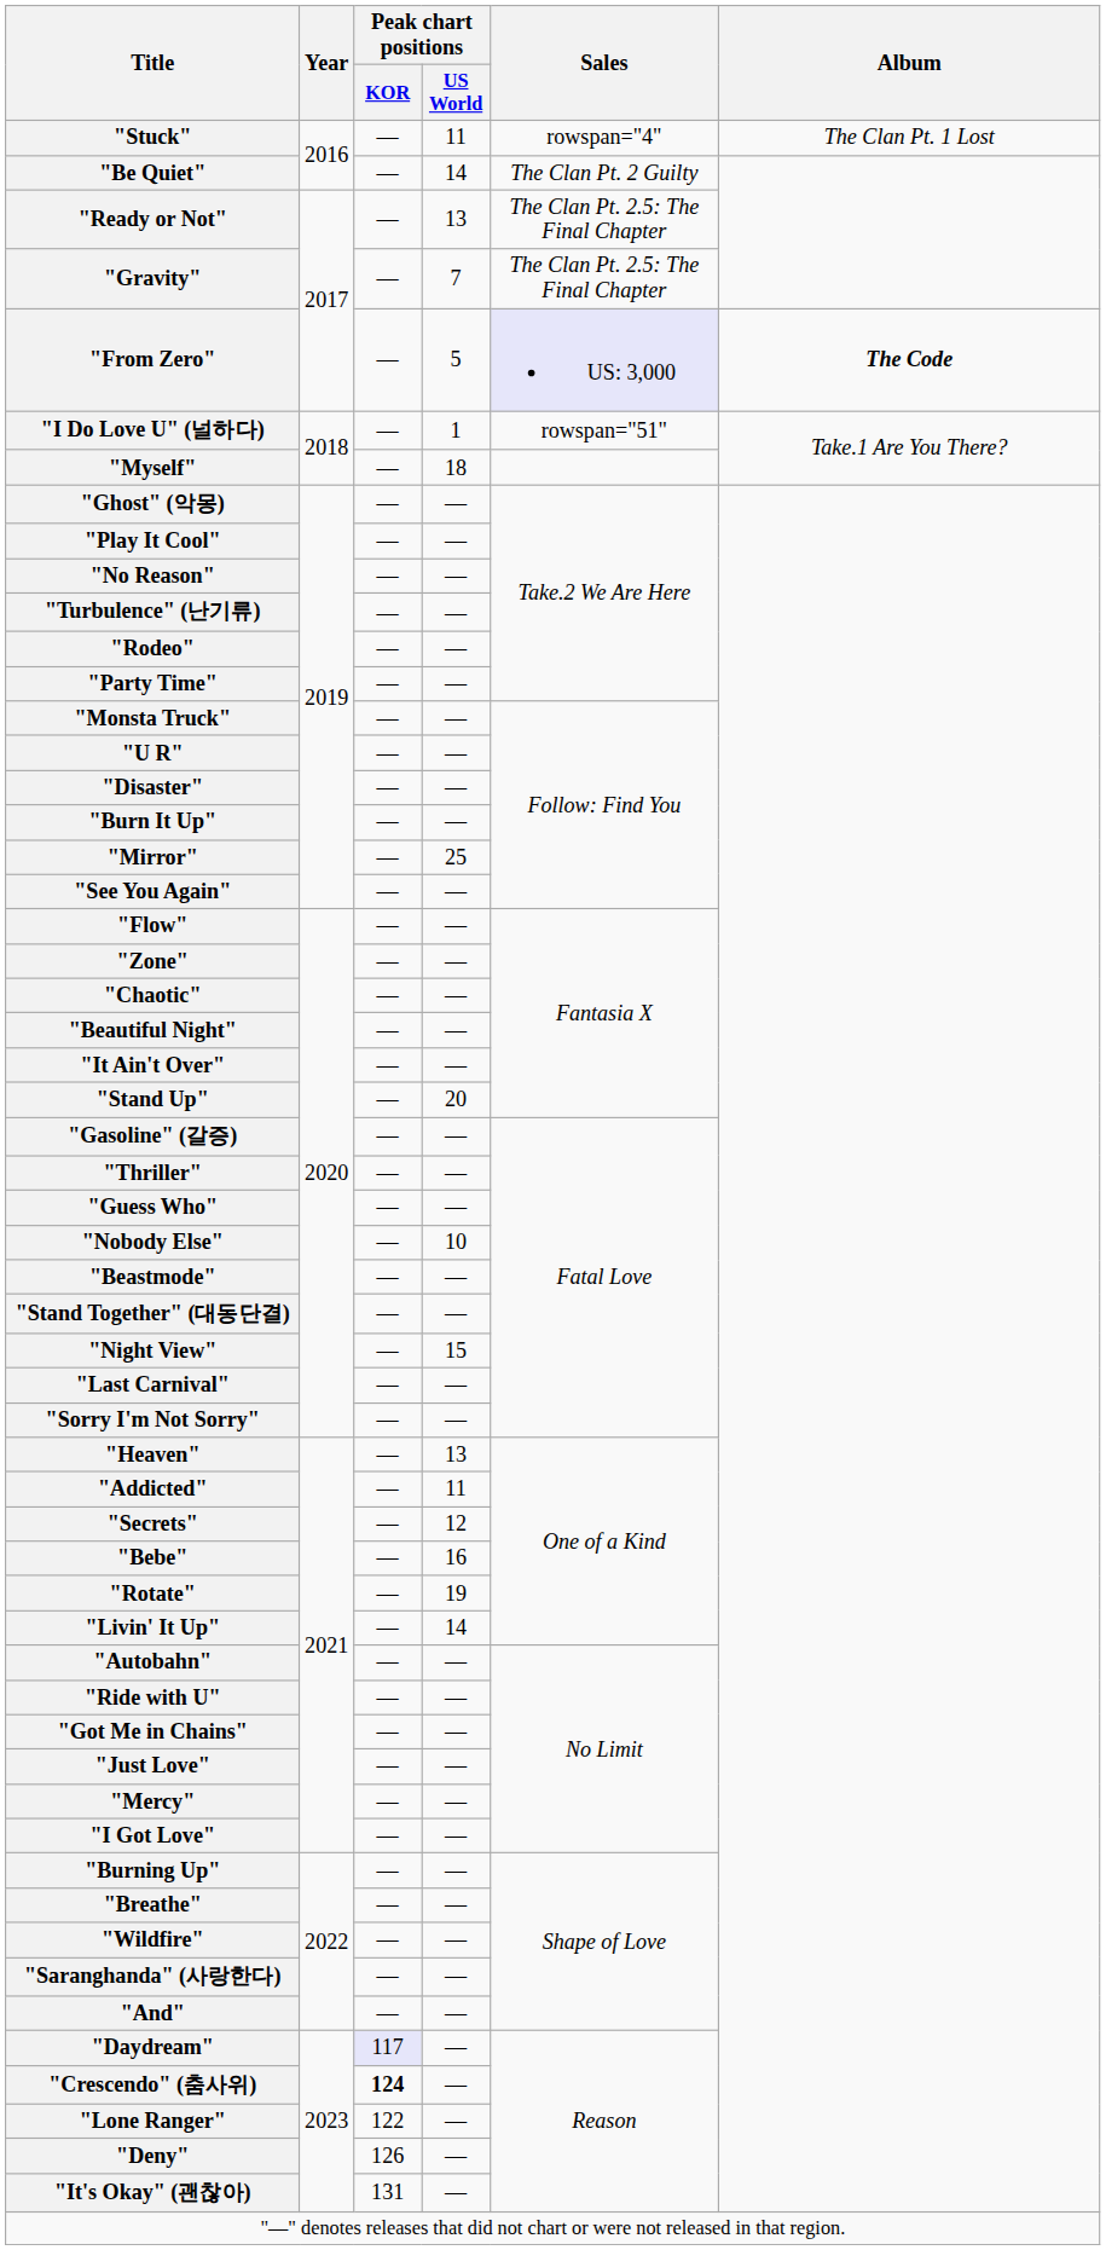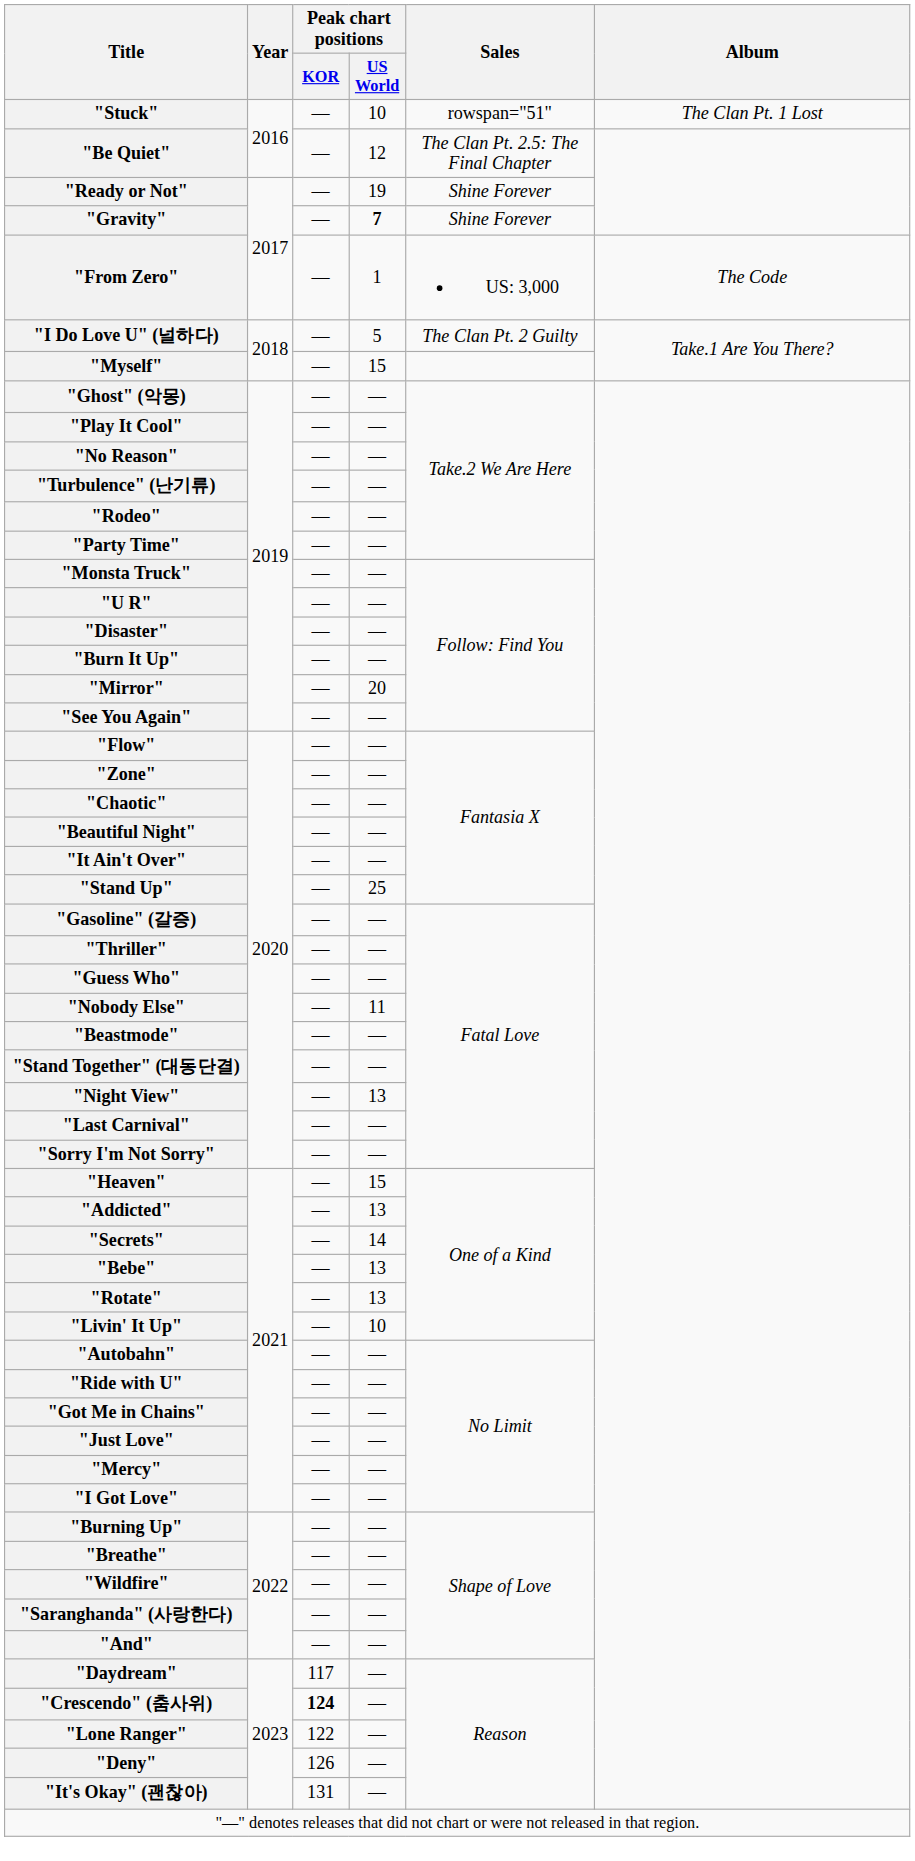"Stuck" | Peak chart positions / US World: 11 -> 10
"Stuck" | Sales: rowspan="4" -> rowspan="51"
"Be Quiet" | Peak chart positions / US World: 14 -> 12
"Be Quiet" | Sales: The Clan Pt. 2 Guilty -> The Clan Pt. 2.5: The Final Chapter
"Ready or Not" | Peak chart positions / US World: 13 -> 19
"Ready or Not" | Sales: The Clan Pt. 2.5: The Final Chapter -> Shine Forever
"Gravity" | Peak chart positions / US World: normal -> bold
"Gravity" | Sales: The Clan Pt. 2.5: The Final Chapter -> Shine Forever
"From Zero" | Peak chart positions / US World: 5 -> 1
"From Zero" | Sales: lavender background -> no background
"From Zero" | Album: bold -> normal
"I Do Love U" (널하다) | Peak chart positions / US World: 1 -> 5
"I Do Love U" (널하다) | Sales: rowspan="51" -> The Clan Pt. 2 Guilty
"Myself" | Peak chart positions / US World: 18 -> 15
"Mirror" | Peak chart positions / US World: 25 -> 20
"Stand Up" | Peak chart positions / US World: 20 -> 25
"Nobody Else" | Peak chart positions / US World: 10 -> 11
"Night View" | Peak chart positions / US World: 15 -> 13
"Heaven" | Peak chart positions / US World: 13 -> 15
"Addicted" | Peak chart positions / US World: 11 -> 13
"Secrets" | Peak chart positions / US World: 12 -> 14
"Bebe" | Peak chart positions / US World: 16 -> 13
"Rotate" | Peak chart positions / US World: 19 -> 13
"Livin' It Up" | Peak chart positions / US World: 14 -> 10
"Daydream" | Peak chart positions / KOR: lavender background -> no background
